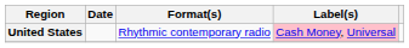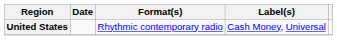United States | Label(s): pink background -> no background
